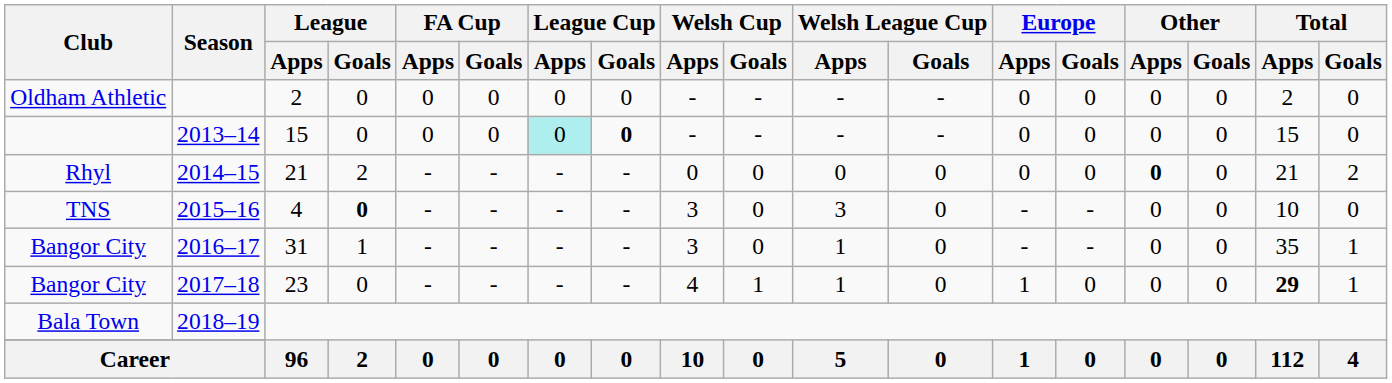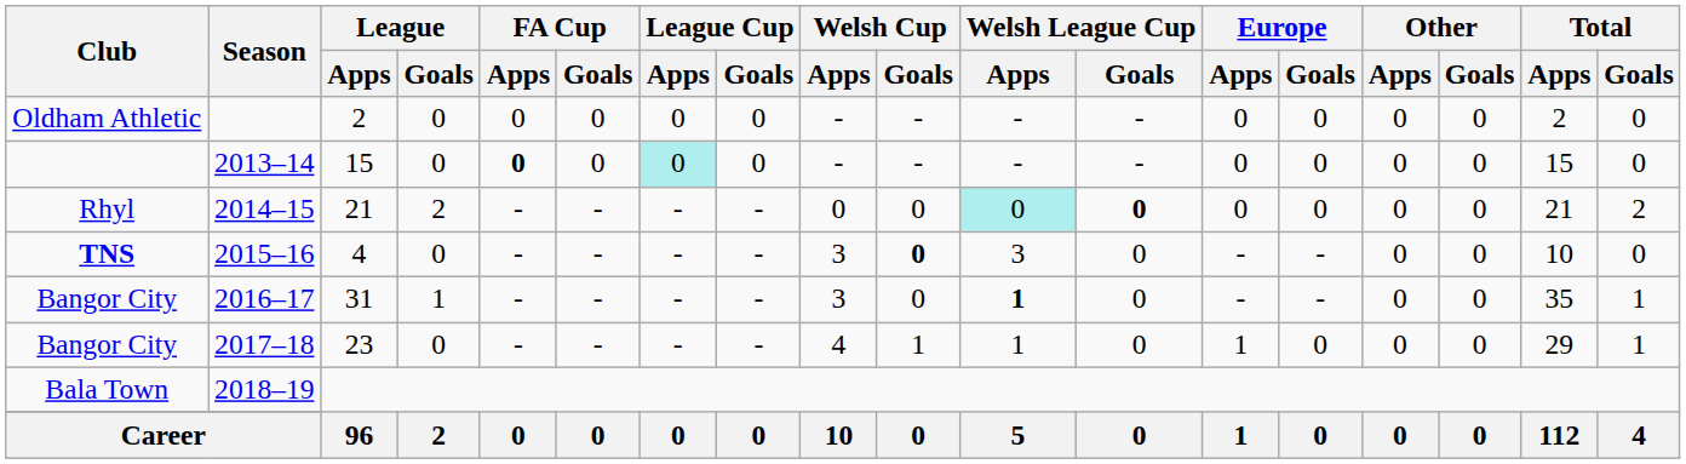2013–14 | FA Cup / Apps: normal -> bold
2013–14 | League Cup / Goals: bold -> normal
2014–15 | Welsh League Cup / Apps: no background -> paleturquoise background
2014–15 | Welsh League Cup / Goals: normal -> bold
2014–15 | Other / Apps: bold -> normal
2015–16 | Club: normal -> bold
2015–16 | League / Goals: bold -> normal
2015–16 | Welsh Cup / Goals: normal -> bold
2016–17 | Welsh League Cup / Apps: normal -> bold
2017–18 | Total / Apps: bold -> normal
